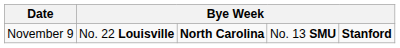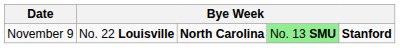November 9 | column 4: no background -> lightgreen background
